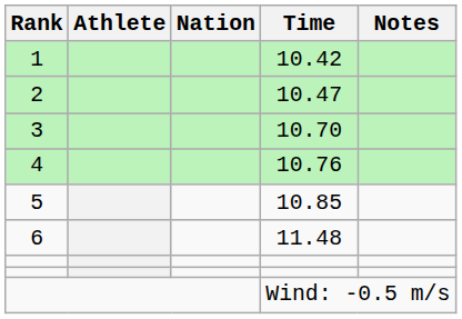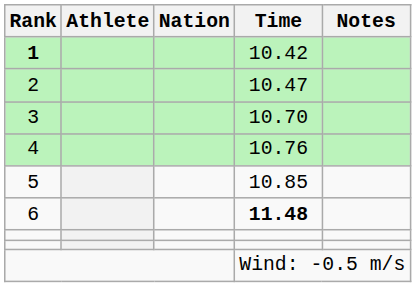10.42 | Rank: normal -> bold
11.48 | Time: normal -> bold
